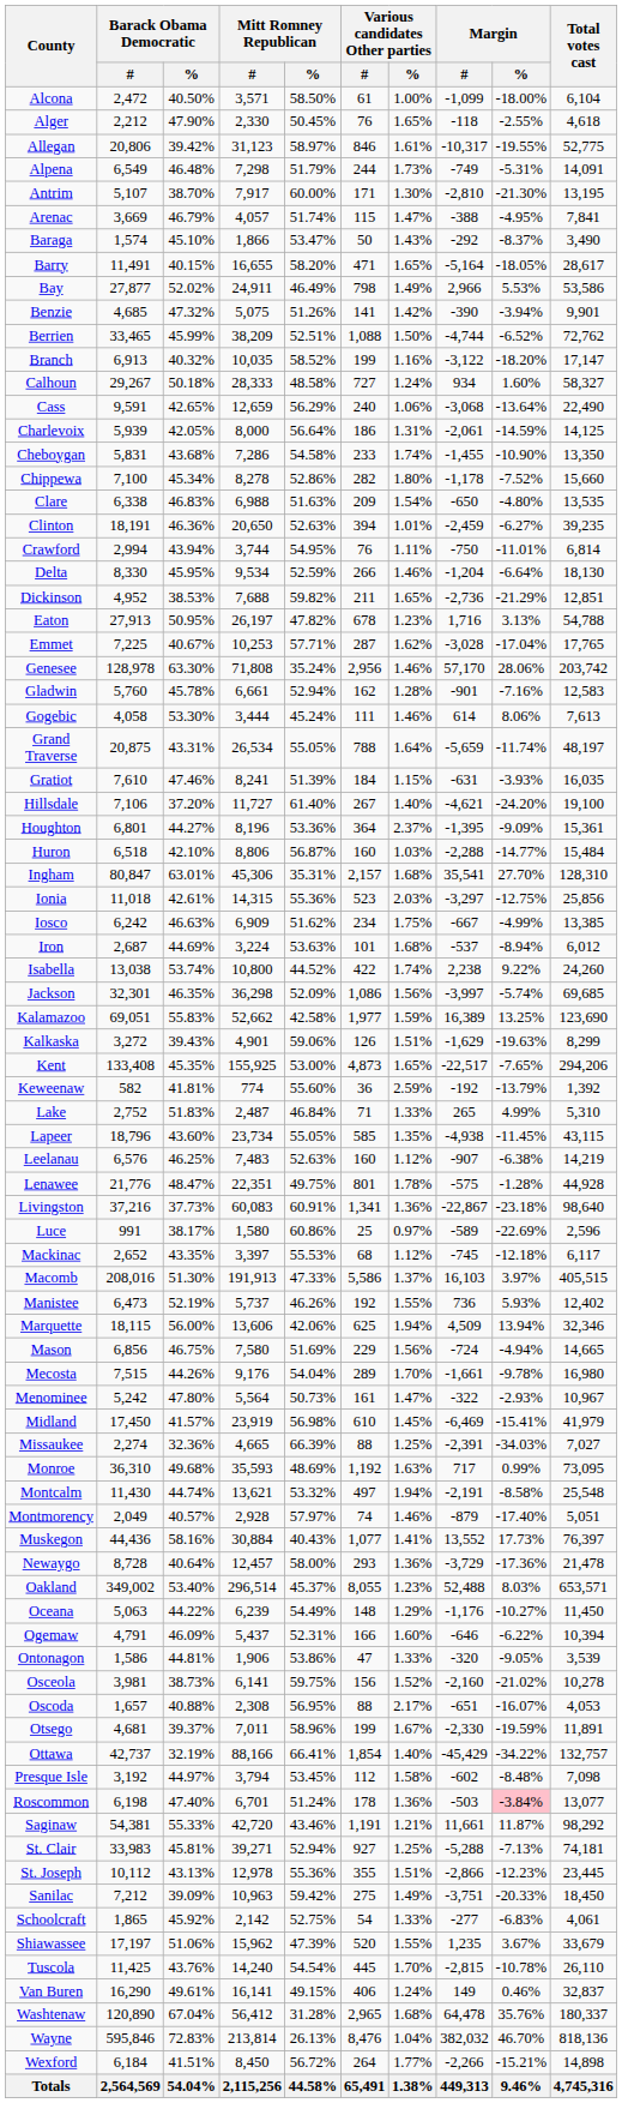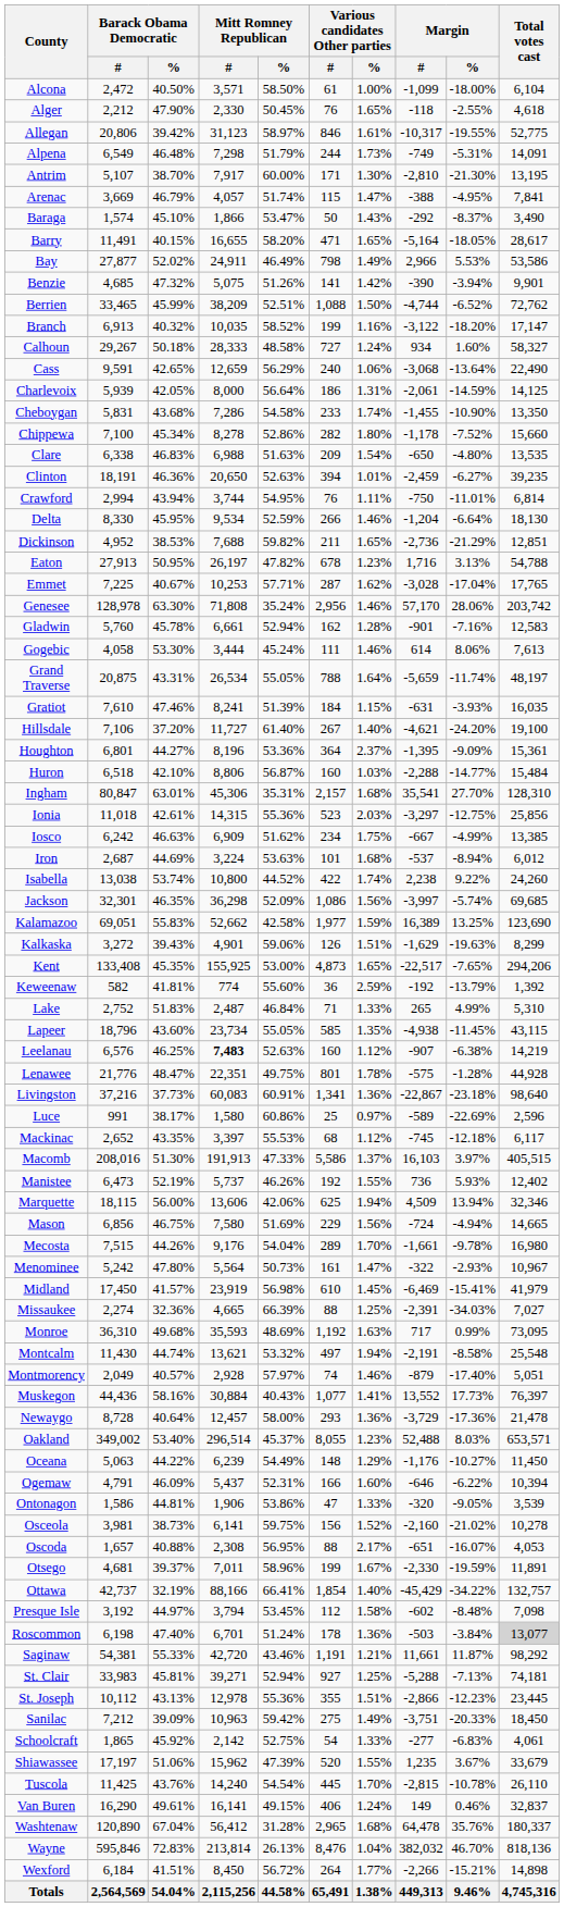Leelanau | Mitt Romney Republican / #: normal -> bold
Roscommon | Margin / %: pink background -> no background
Roscommon | Total votes cast: no background -> lightgrey background
